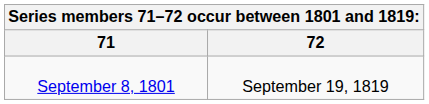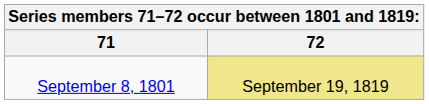September 8, 1801 | 72: no background -> khaki background
